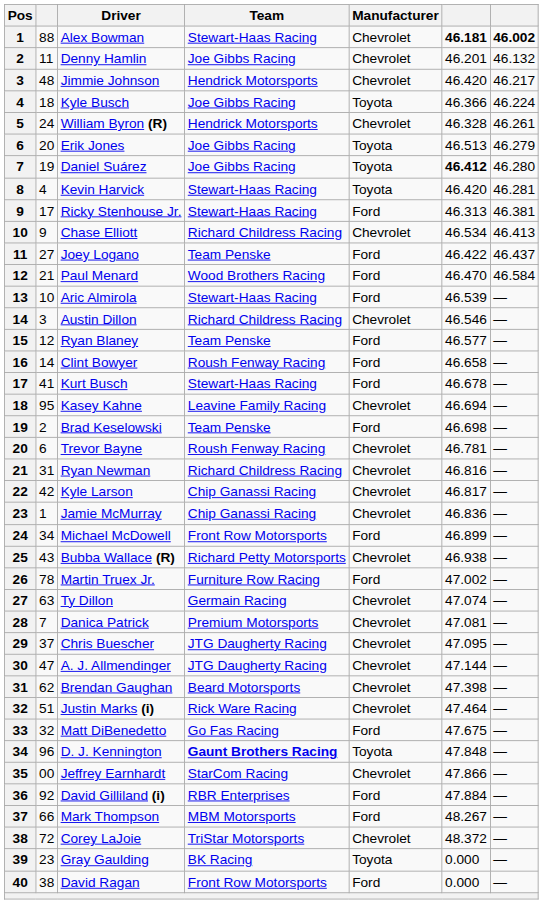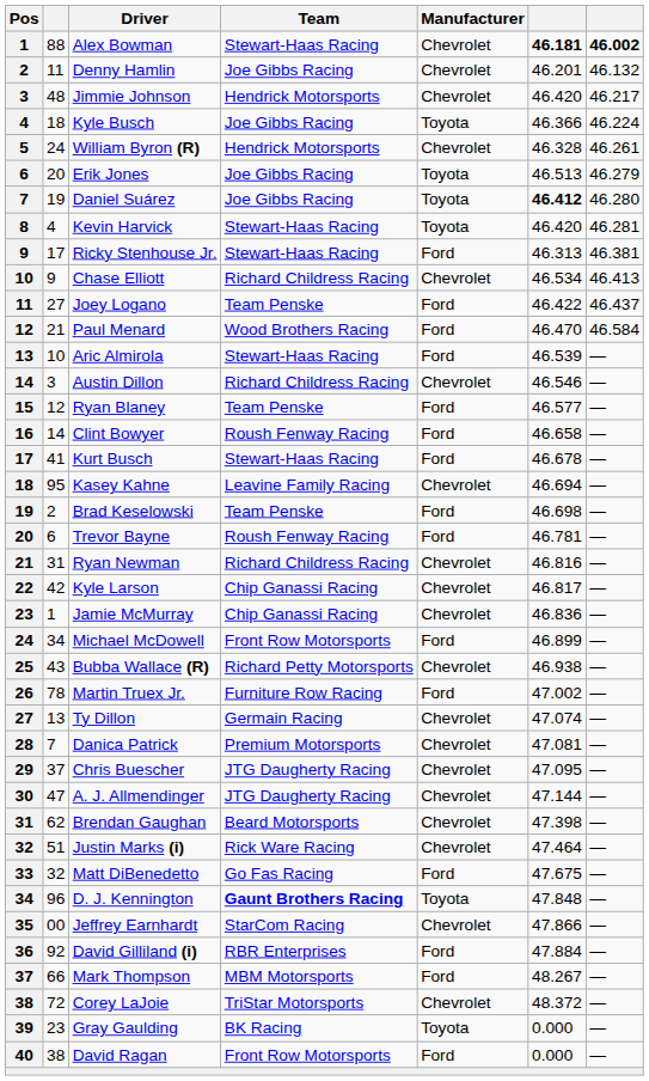Trevor Bayne | Manufacturer: Chevrolet -> Ford
Ty Dillon | column 2: 63 -> 13
